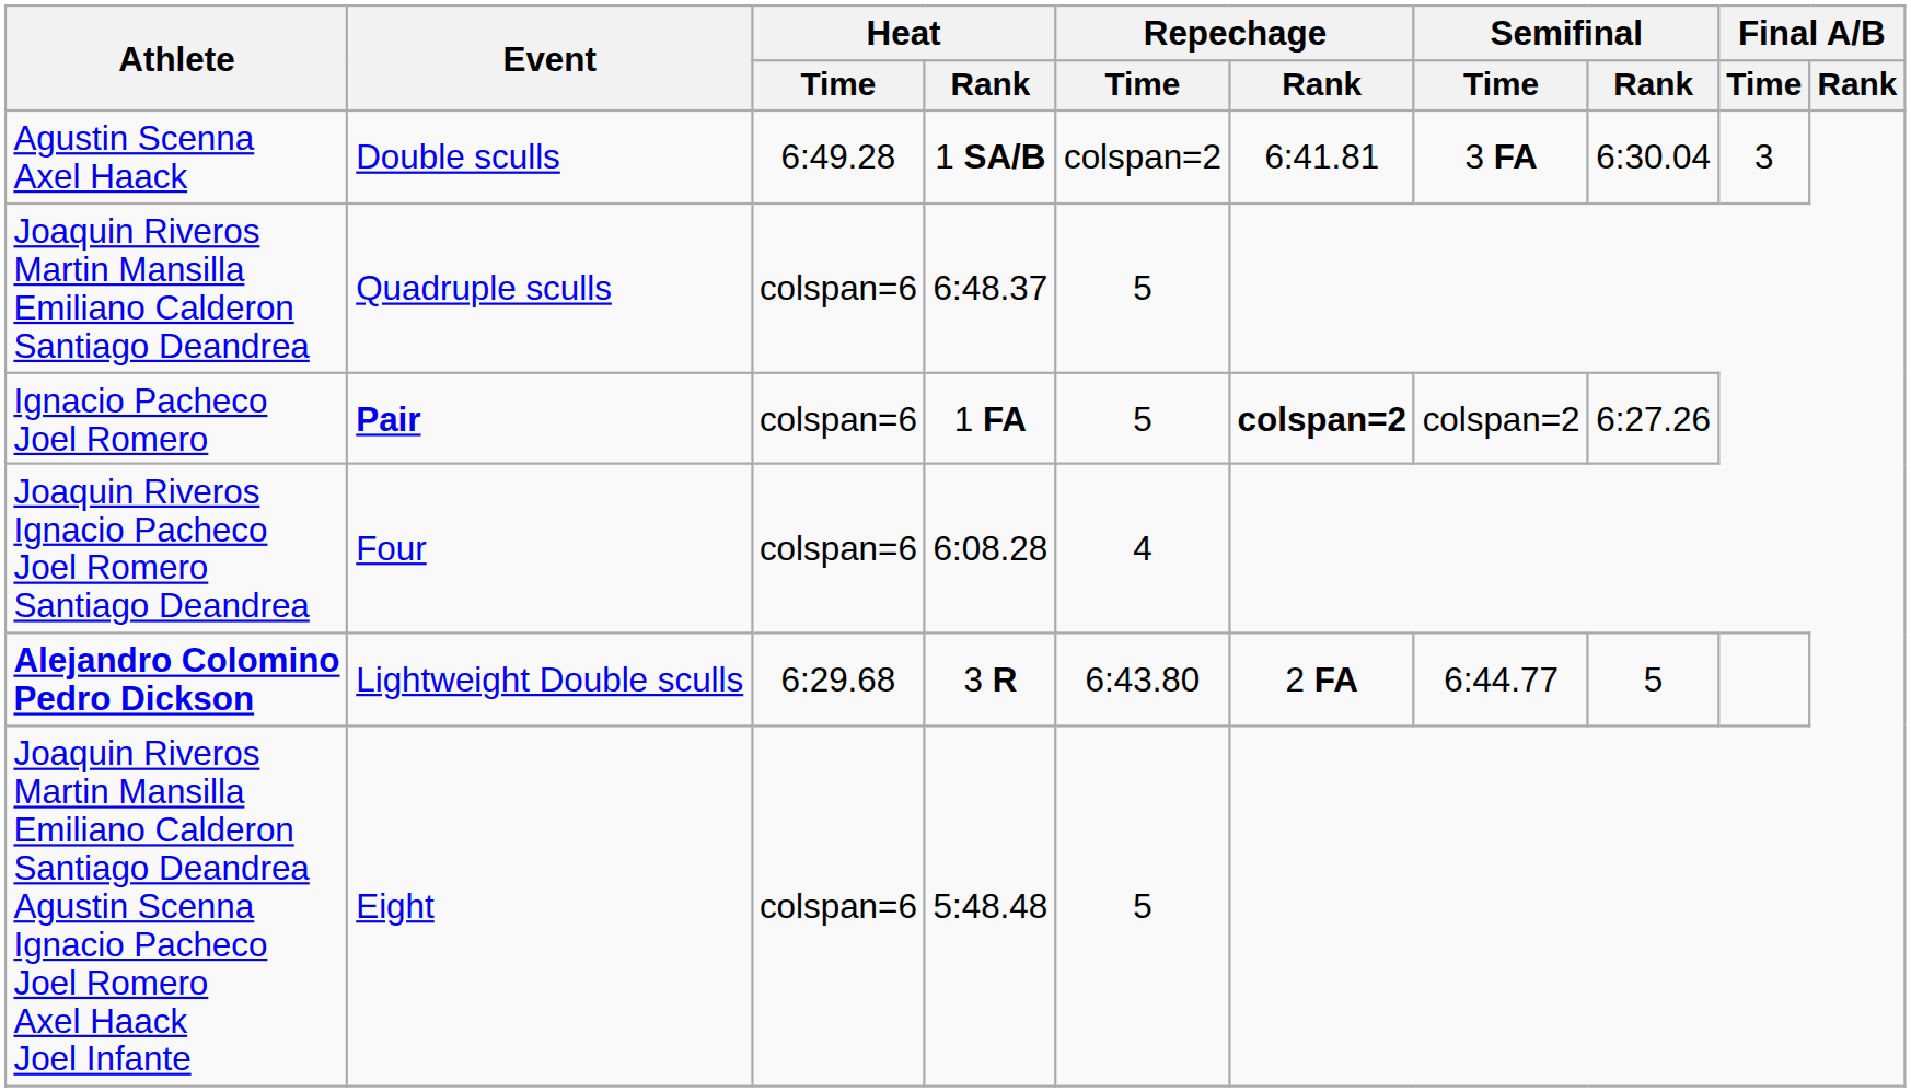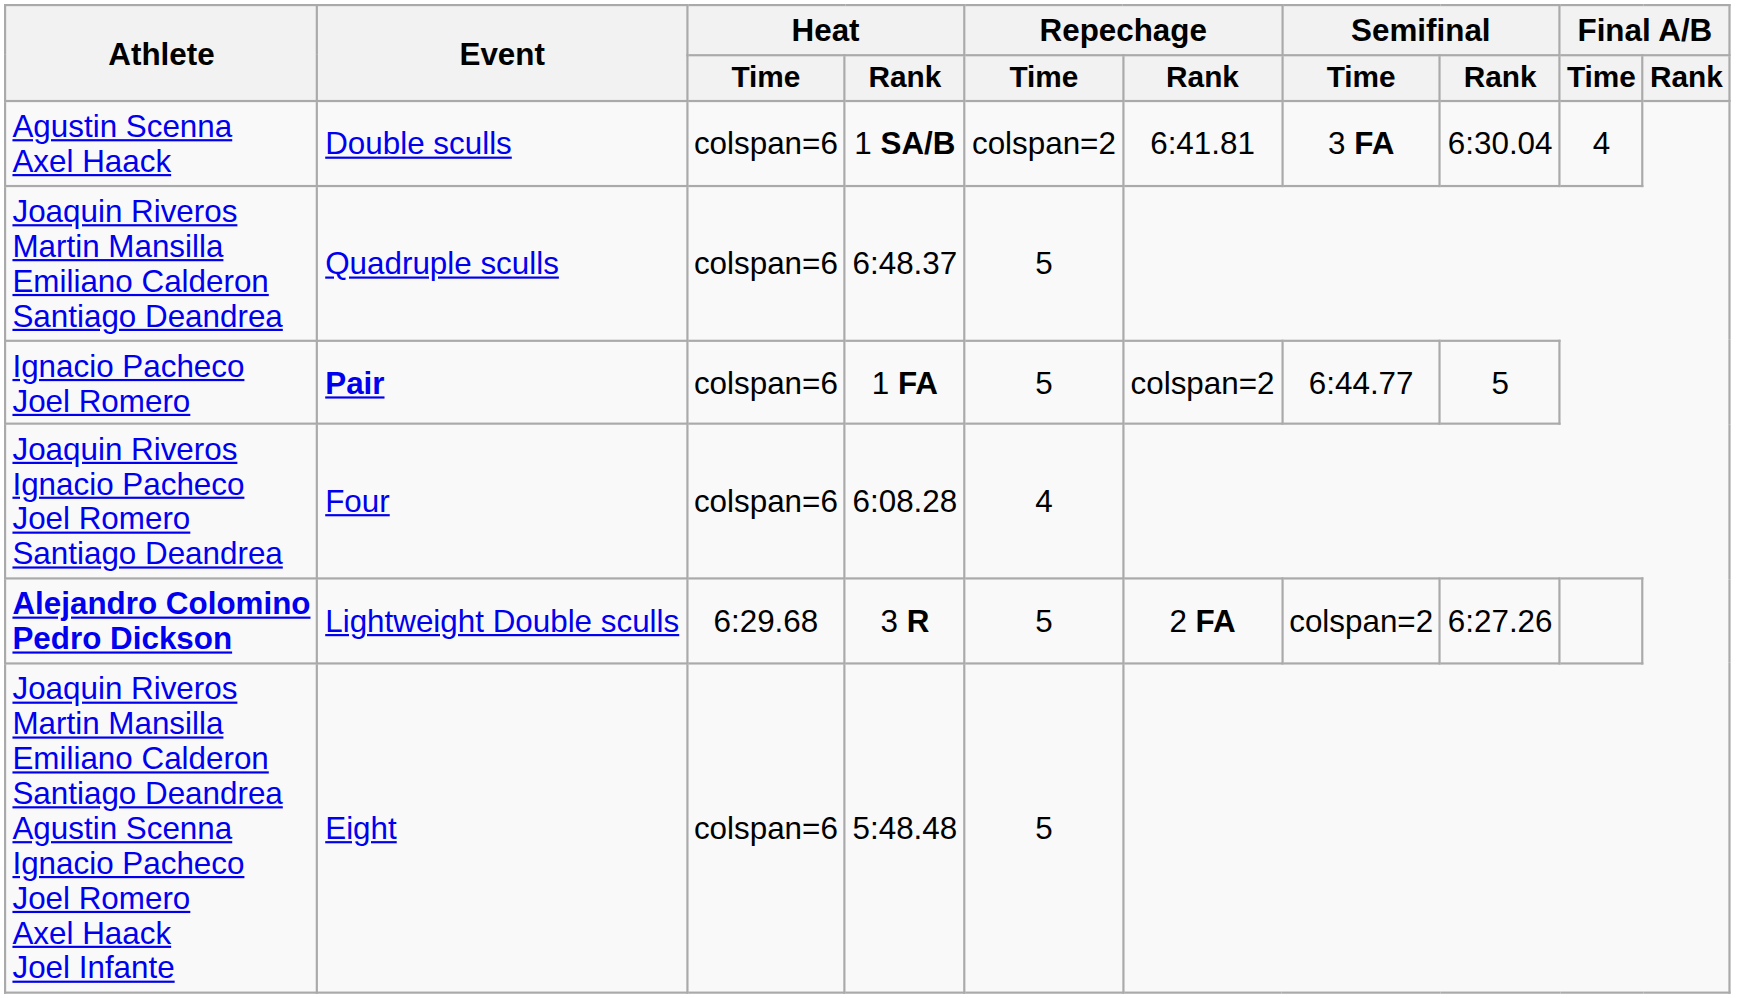Agustin Scenna Axel Haack | Heat / Time: 6:49.28 -> colspan=6
Agustin Scenna Axel Haack | Final A/B / Time: 3 -> 4
Ignacio Pacheco Joel Romero | Repechage / Rank: bold -> normal
Ignacio Pacheco Joel Romero | Semifinal / Time: colspan=2 -> 6:44.77
Ignacio Pacheco Joel Romero | Semifinal / Rank: 6:27.26 -> 5
Alejandro Colomino Pedro Dickson | Repechage / Time: 6:43.80 -> 5
Alejandro Colomino Pedro Dickson | Semifinal / Time: 6:44.77 -> colspan=2
Alejandro Colomino Pedro Dickson | Semifinal / Rank: 5 -> 6:27.26
